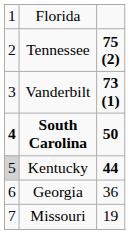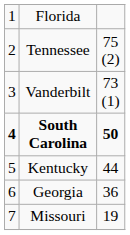Tennessee | column 3: bold -> normal
Vanderbilt | column 3: bold -> normal
Kentucky | column 1: lightgrey background -> no background
Kentucky | column 3: bold -> normal
